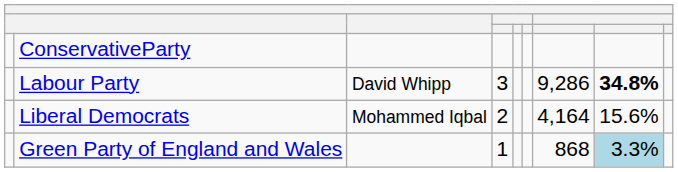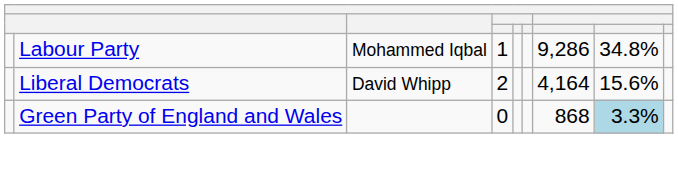- row: ConservativeParty
Labour Party | column 3: David Whipp -> Mohammed Iqbal
Labour Party | column 4: 3 -> 1
Labour Party | column 8: bold -> normal
Liberal Democrats | column 3: Mohammed Iqbal -> David Whipp
Green Party of England and Wales | column 4: 1 -> 0
